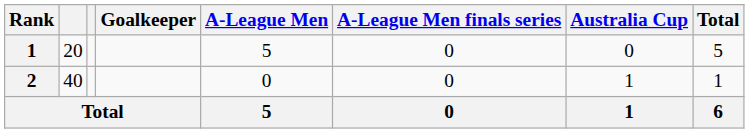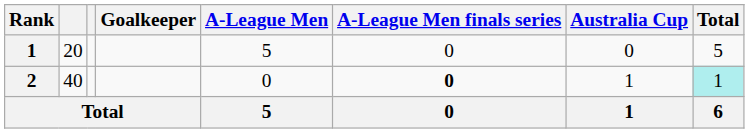2 | A-League Men finals series: normal -> bold
2 | Total: no background -> paleturquoise background
